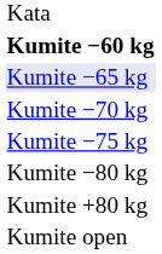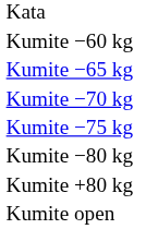Kumite −60 kg | column 1: bold -> normal
Kumite −65 kg | column 1: lavender background -> no background
